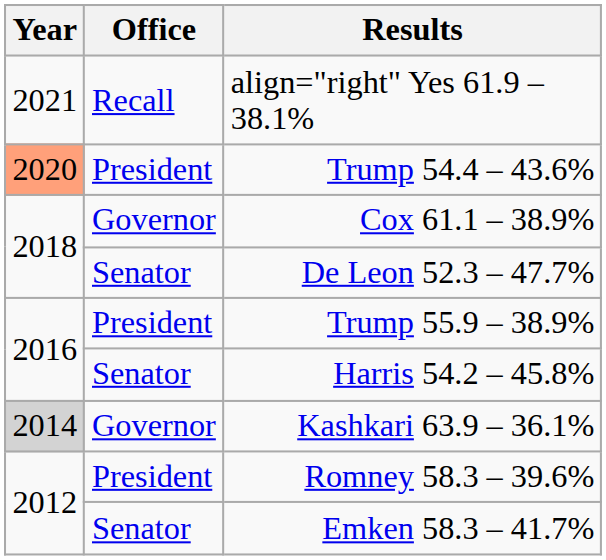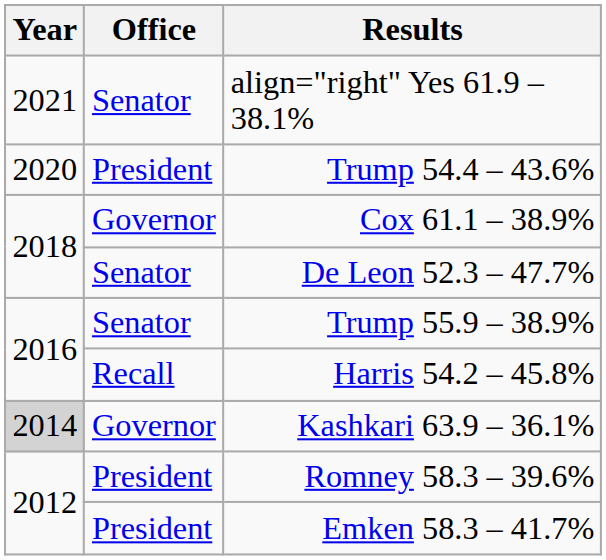align="right" Yes 61.9 – 38.1% | Office: Recall -> Senator
Trump 54.4 – 43.6% | Year: lightsalmon background -> no background
Trump 55.9 – 38.9% | Office: President -> Senator
Harris 54.2 – 45.8% | Office: Senator -> Recall
Emken 58.3 – 41.7% | Office: Senator -> President
